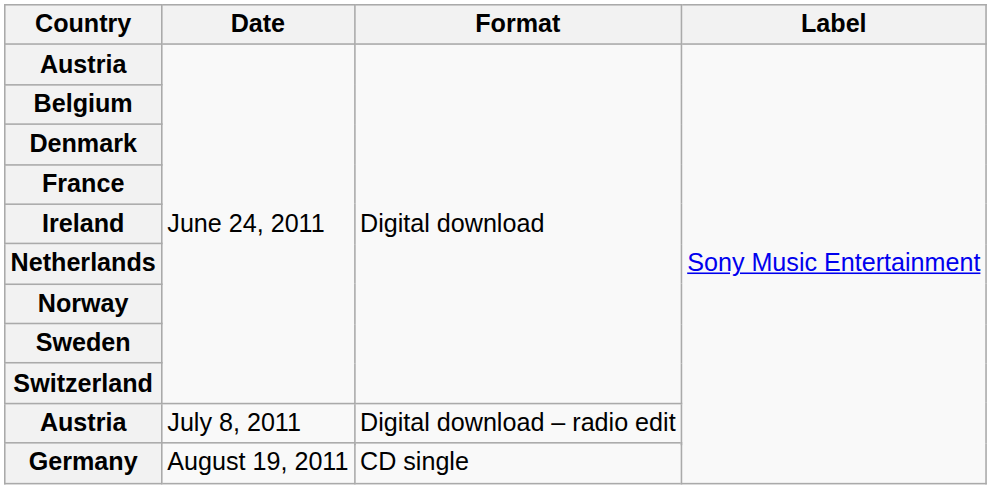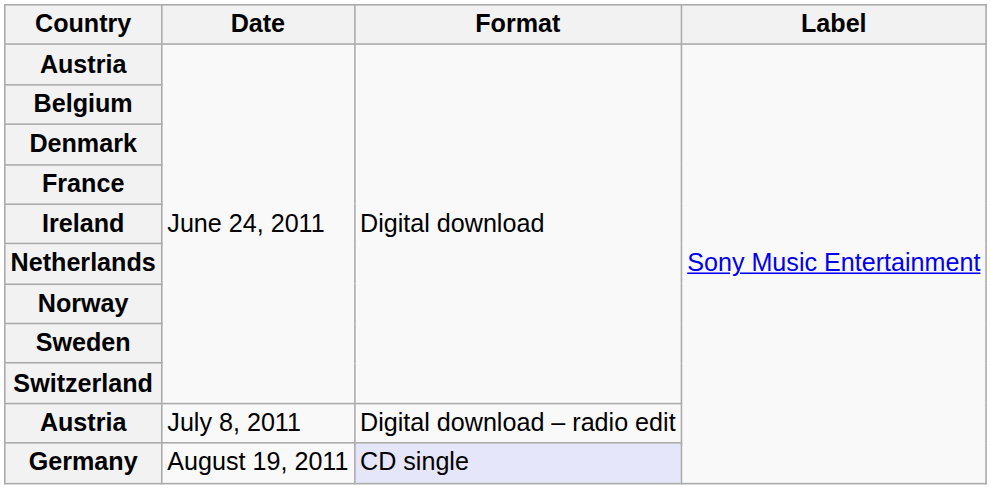August 19, 2011 | Format: no background -> lavender background
